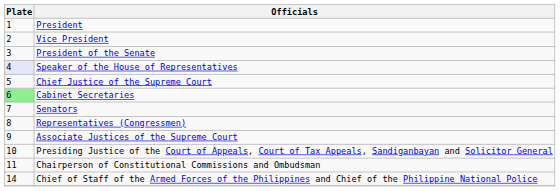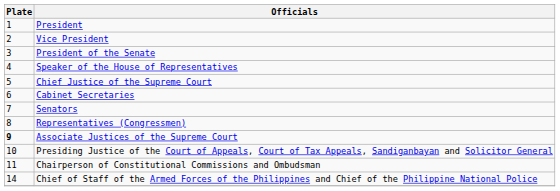Speaker of the House of Representatives | Plate: lavender background -> no background
Cabinet Secretaries | Plate: lightgreen background -> no background
Associate Justices of the Supreme Court | Plate: normal -> bold
